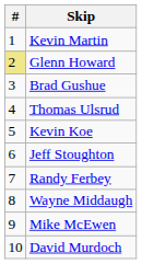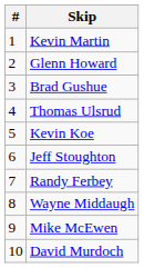Glenn Howard | #: khaki background -> no background
